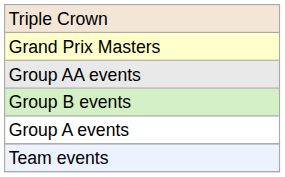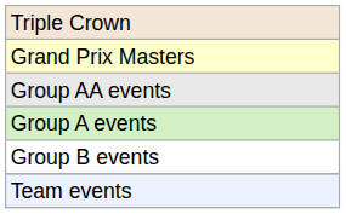row 4 | column 1: Group B events -> Group A events
row 5 | column 1: Group A events -> Group B events
